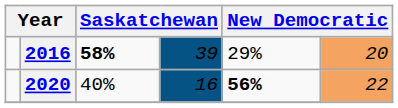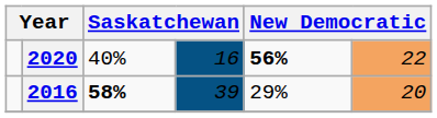rows swapped: 2020 <-> 2016
